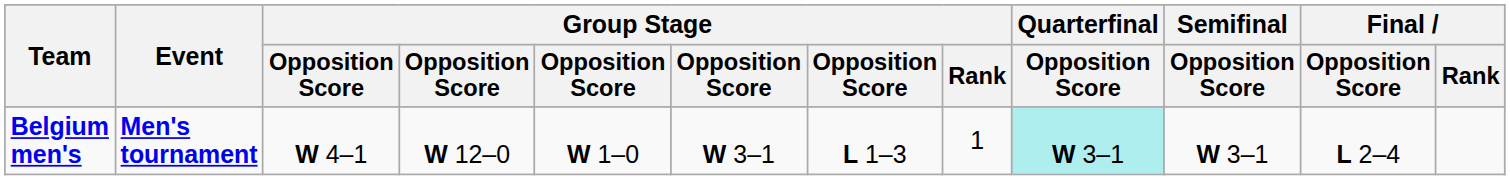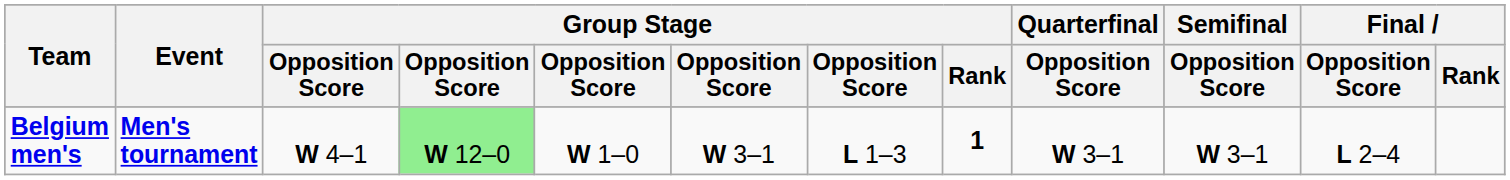Belgium men's | column 4: no background -> lightgreen background
Belgium men's | Group Stage / Rank: normal -> bold
Belgium men's | Quarterfinal / Opposition Score: paleturquoise background -> no background
